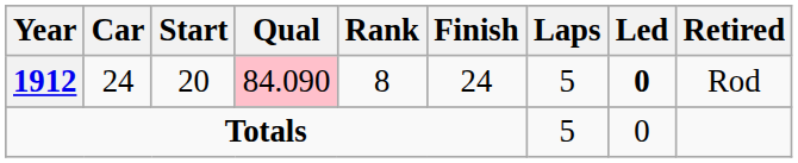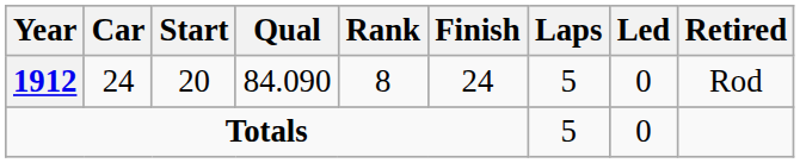1912 | Qual: pink background -> no background
1912 | Led: bold -> normal
